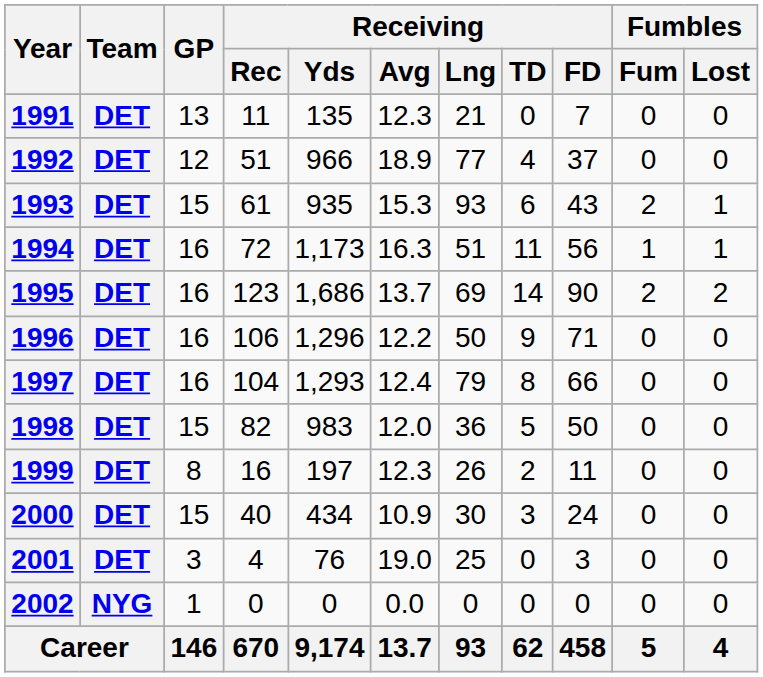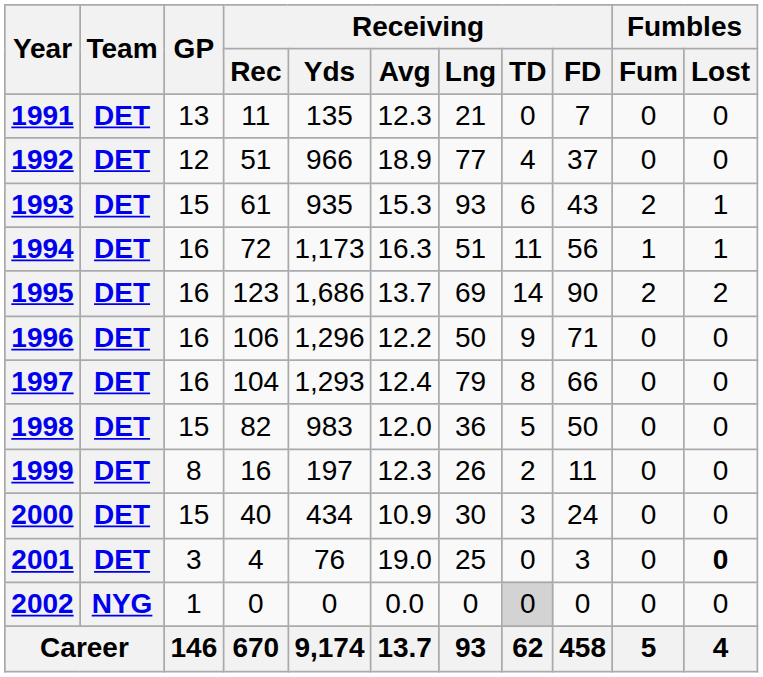2001 | Fumbles / Lost: normal -> bold
2002 | Receiving / TD: no background -> lightgrey background
